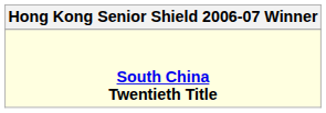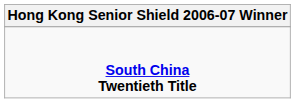row 2 | column 1: lightyellow background -> no background
